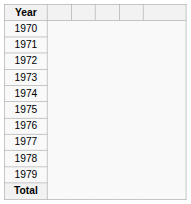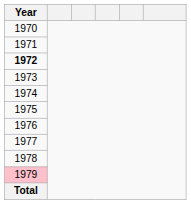1972 | Year: normal -> bold
1979 | Year: no background -> pink background
